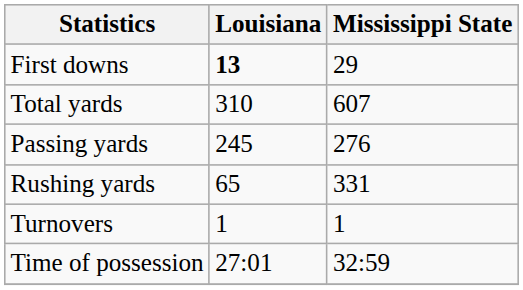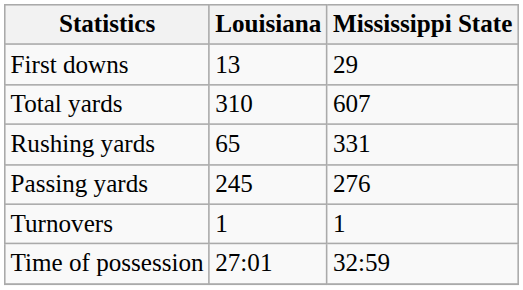First downs | Louisiana: bold -> normal
rows swapped: Rushing yards <-> Passing yards
